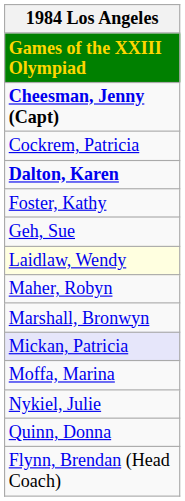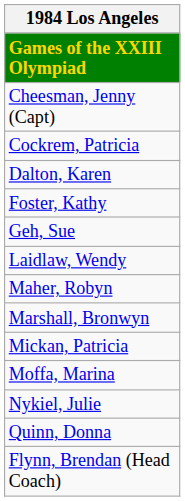row 3 | column 1: bold -> normal
row 5 | column 1: bold -> normal
row 8 | column 1: lightyellow background -> no background
row 11 | column 1: lavender background -> no background
